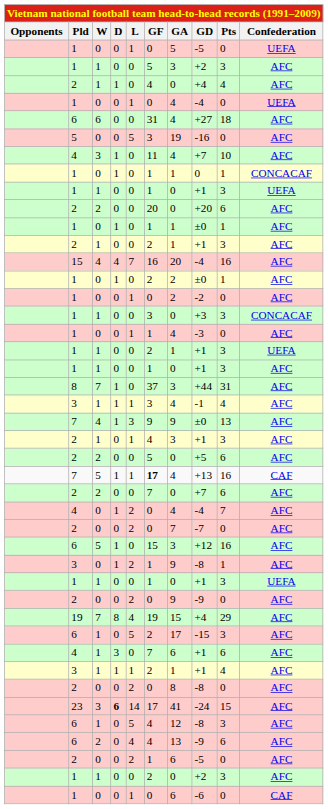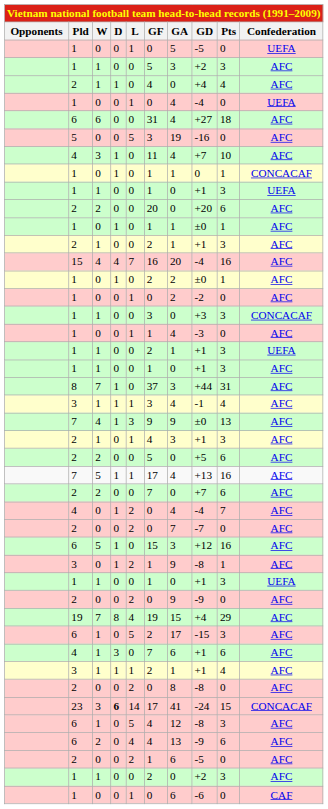7 / 5 | GF: bold -> normal
7 / 5 | Confederation: CAF -> AFC
23 | Confederation: AFC -> CONCACAF
